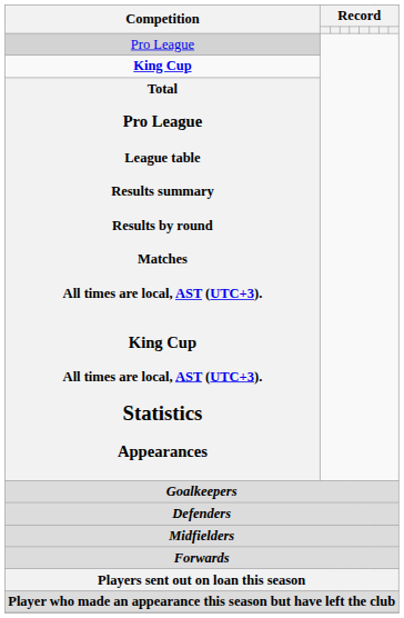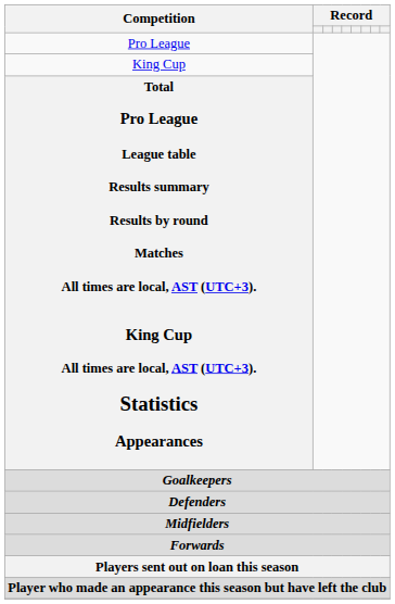Pro League | Competition: lightgrey background -> no background
King Cup | Competition: bold -> normal
